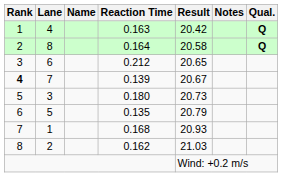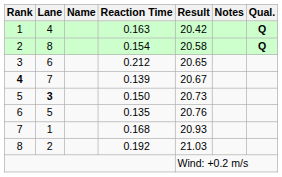row 3 | Reaction Time: 0.164 -> 0.154
row 6 | Lane: normal -> bold
row 6 | Reaction Time: 0.180 -> 0.150
row 7 | Result: 20.79 -> 20.76
row 9 | Reaction Time: 0.162 -> 0.192
